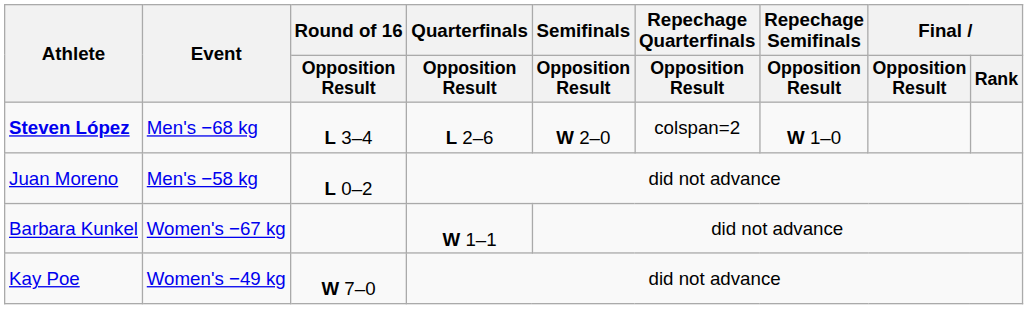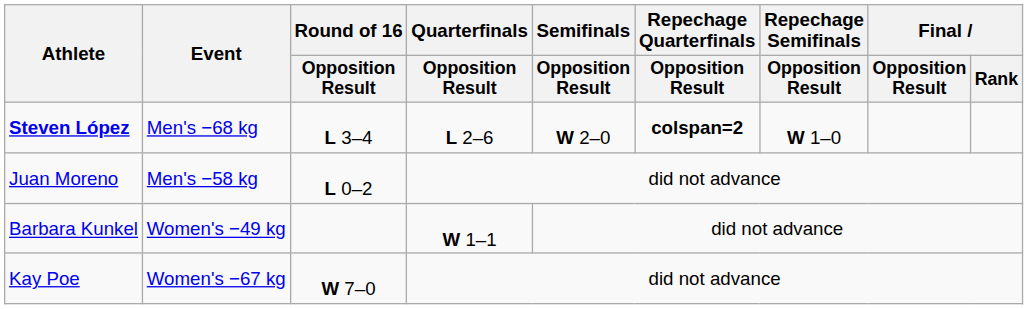Steven López | Repechage Quarterfinals / Opposition Result: normal -> bold
Barbara Kunkel | Event: Women's −67 kg -> Women's −49 kg
Kay Poe | Event: Women's −49 kg -> Women's −67 kg
